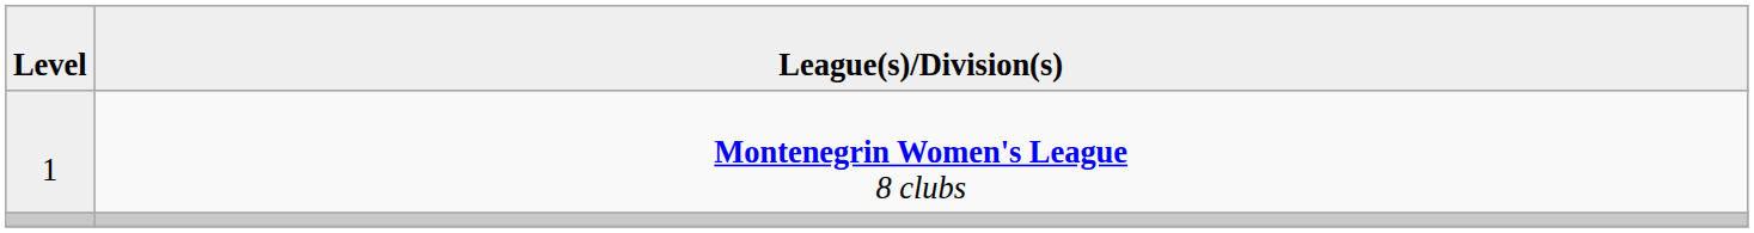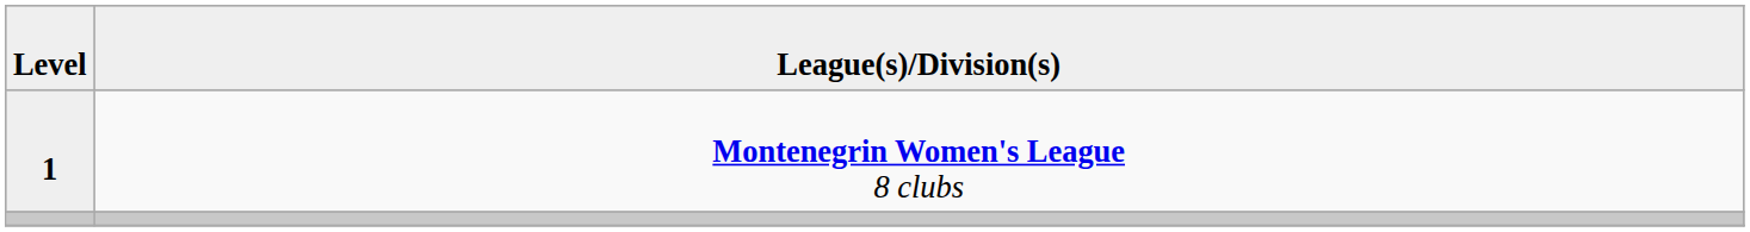Montenegrin Women's League 8 clubs | column 1: normal -> bold
